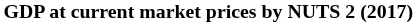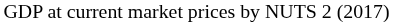row 1 | column 1: bold -> normal
